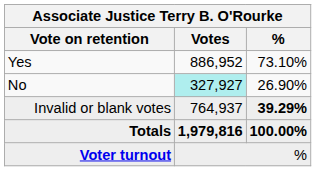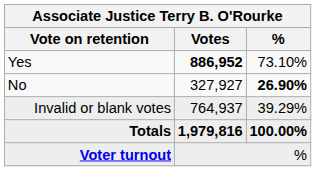Yes | Votes: normal -> bold
No | Votes: paleturquoise background -> no background
No | %: normal -> bold
Invalid or blank votes | %: bold -> normal
